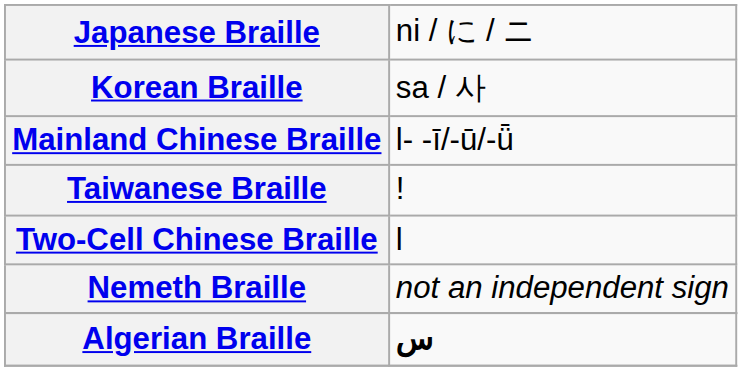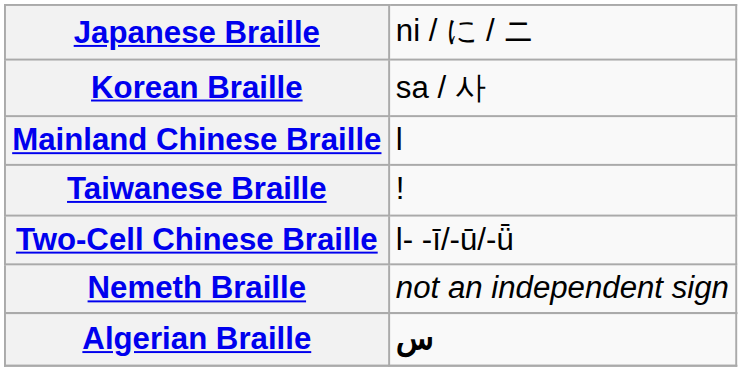Mainland Chinese Braille | column 2: l- -ī/-ū/-ǖ -> l
Two-Cell Chinese Braille | column 2: l -> l- -ī/-ū/-ǖ
